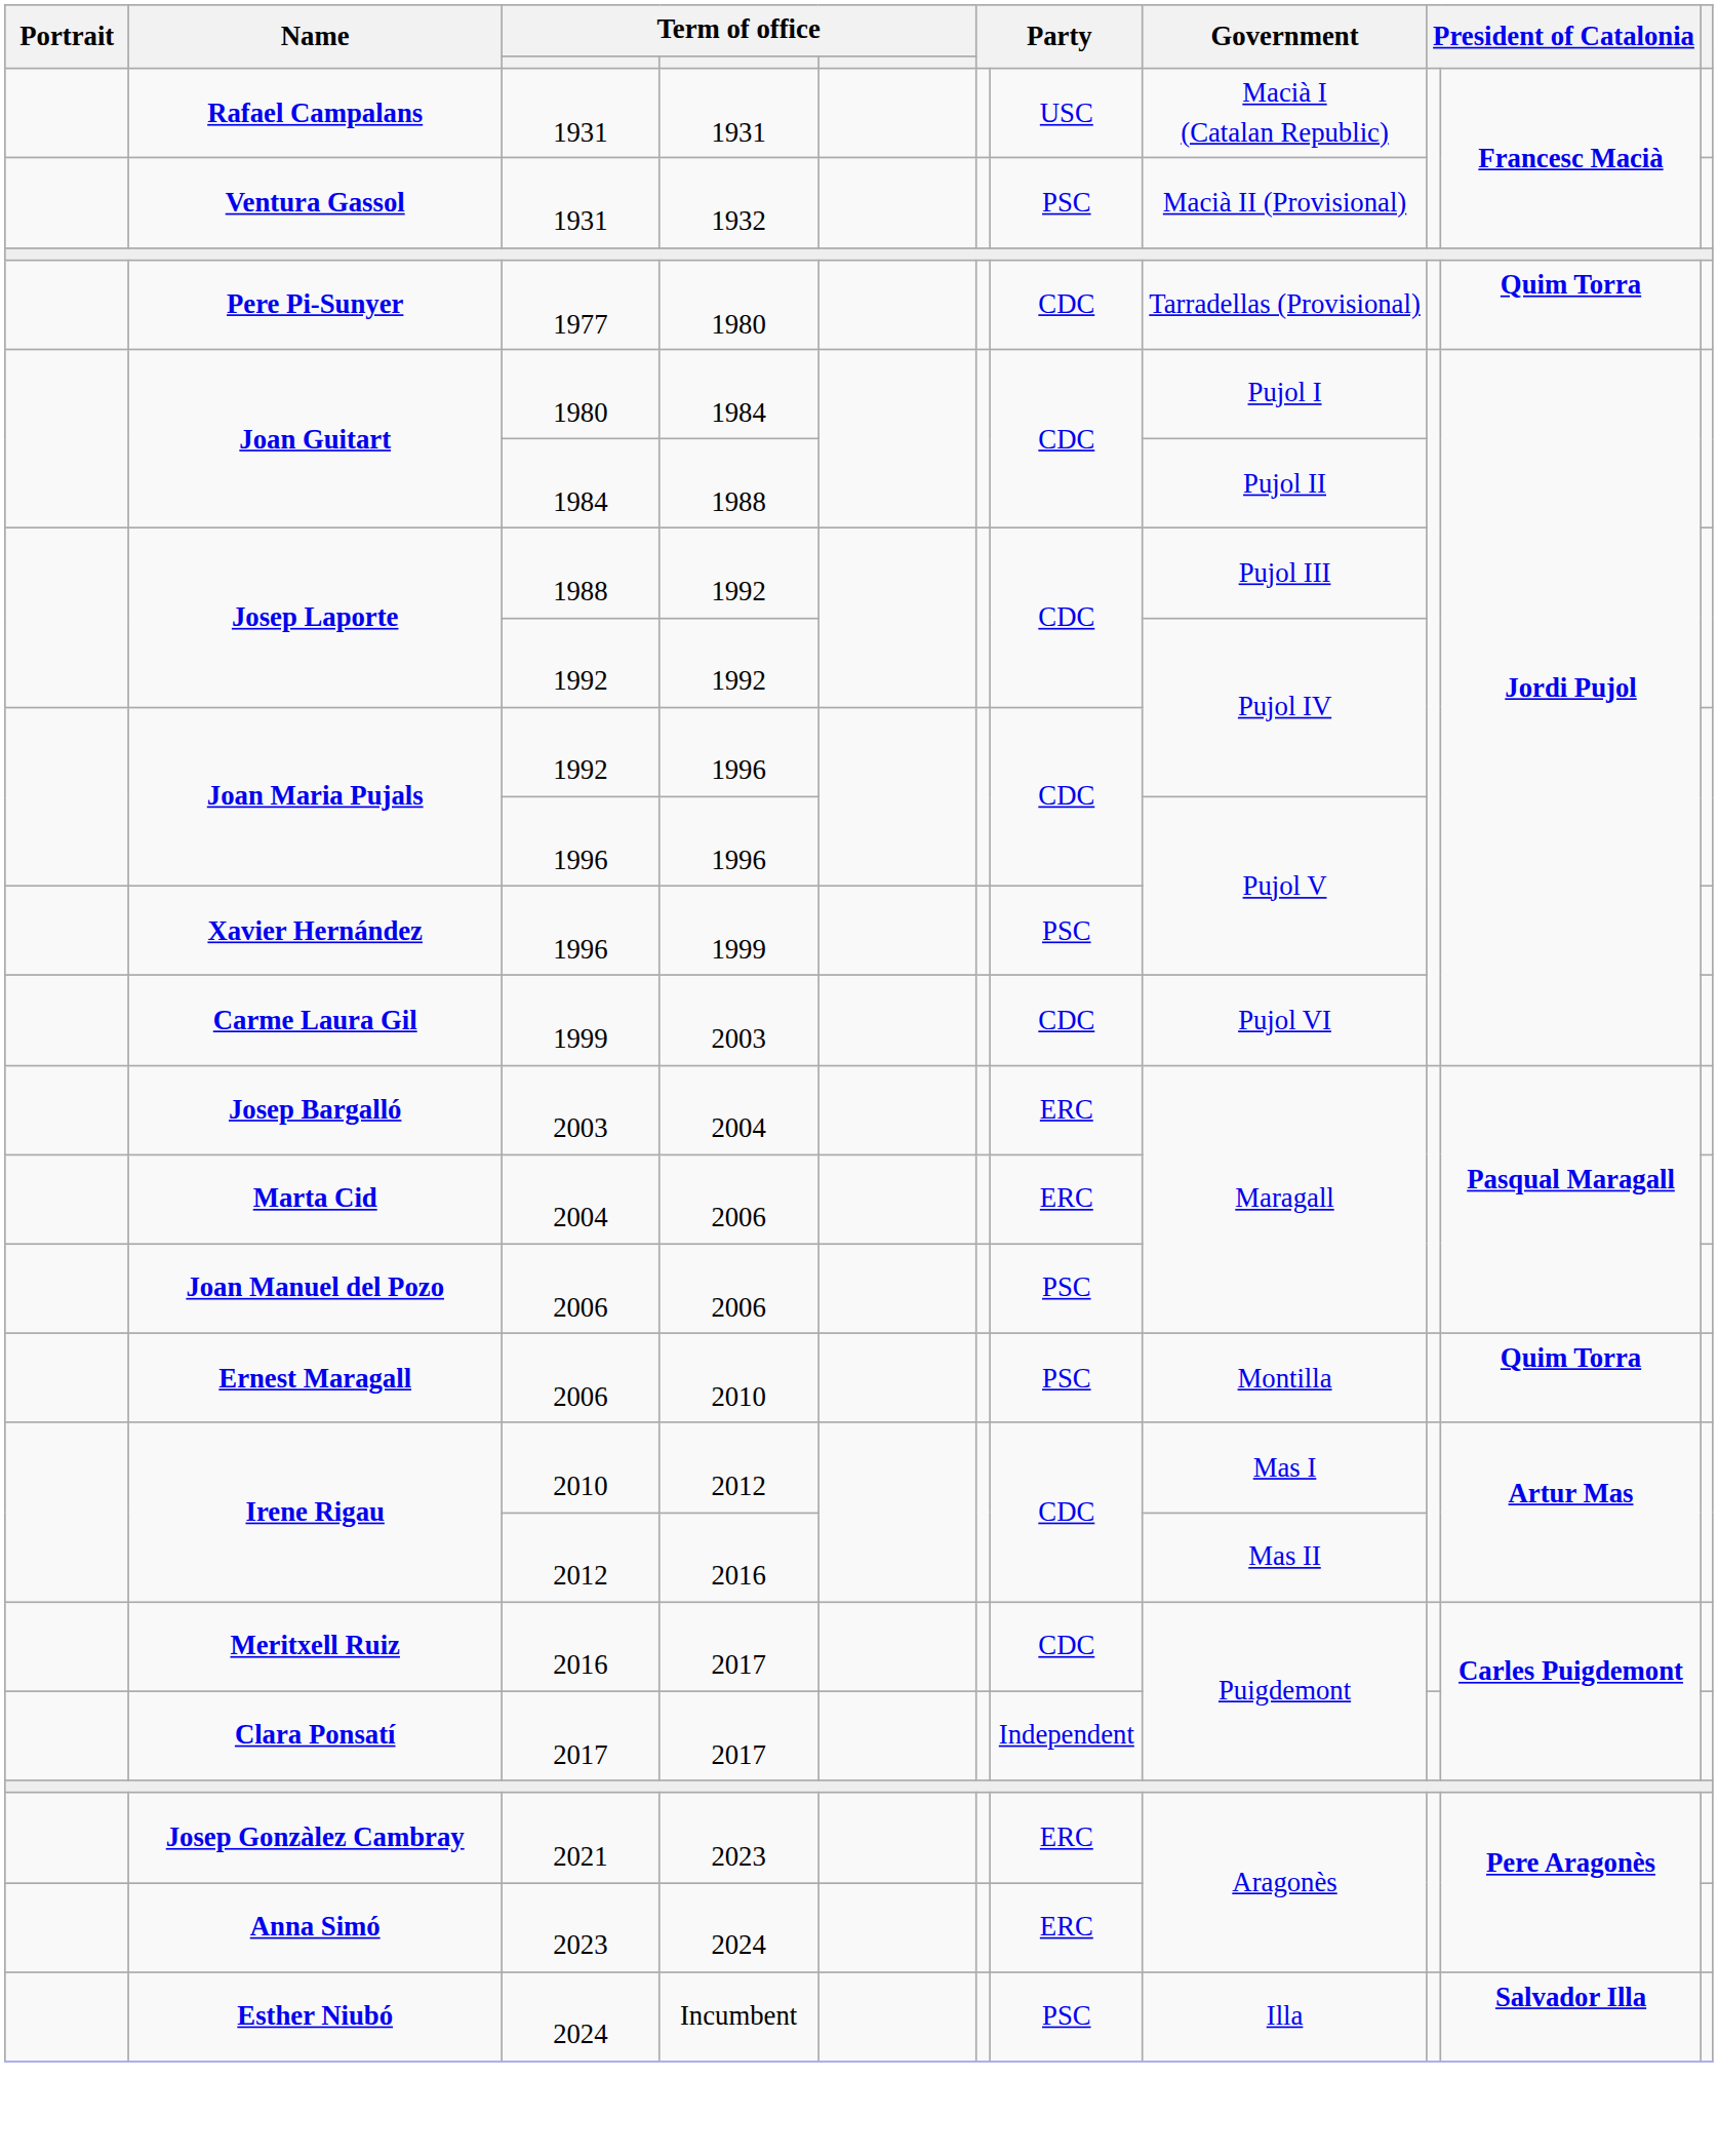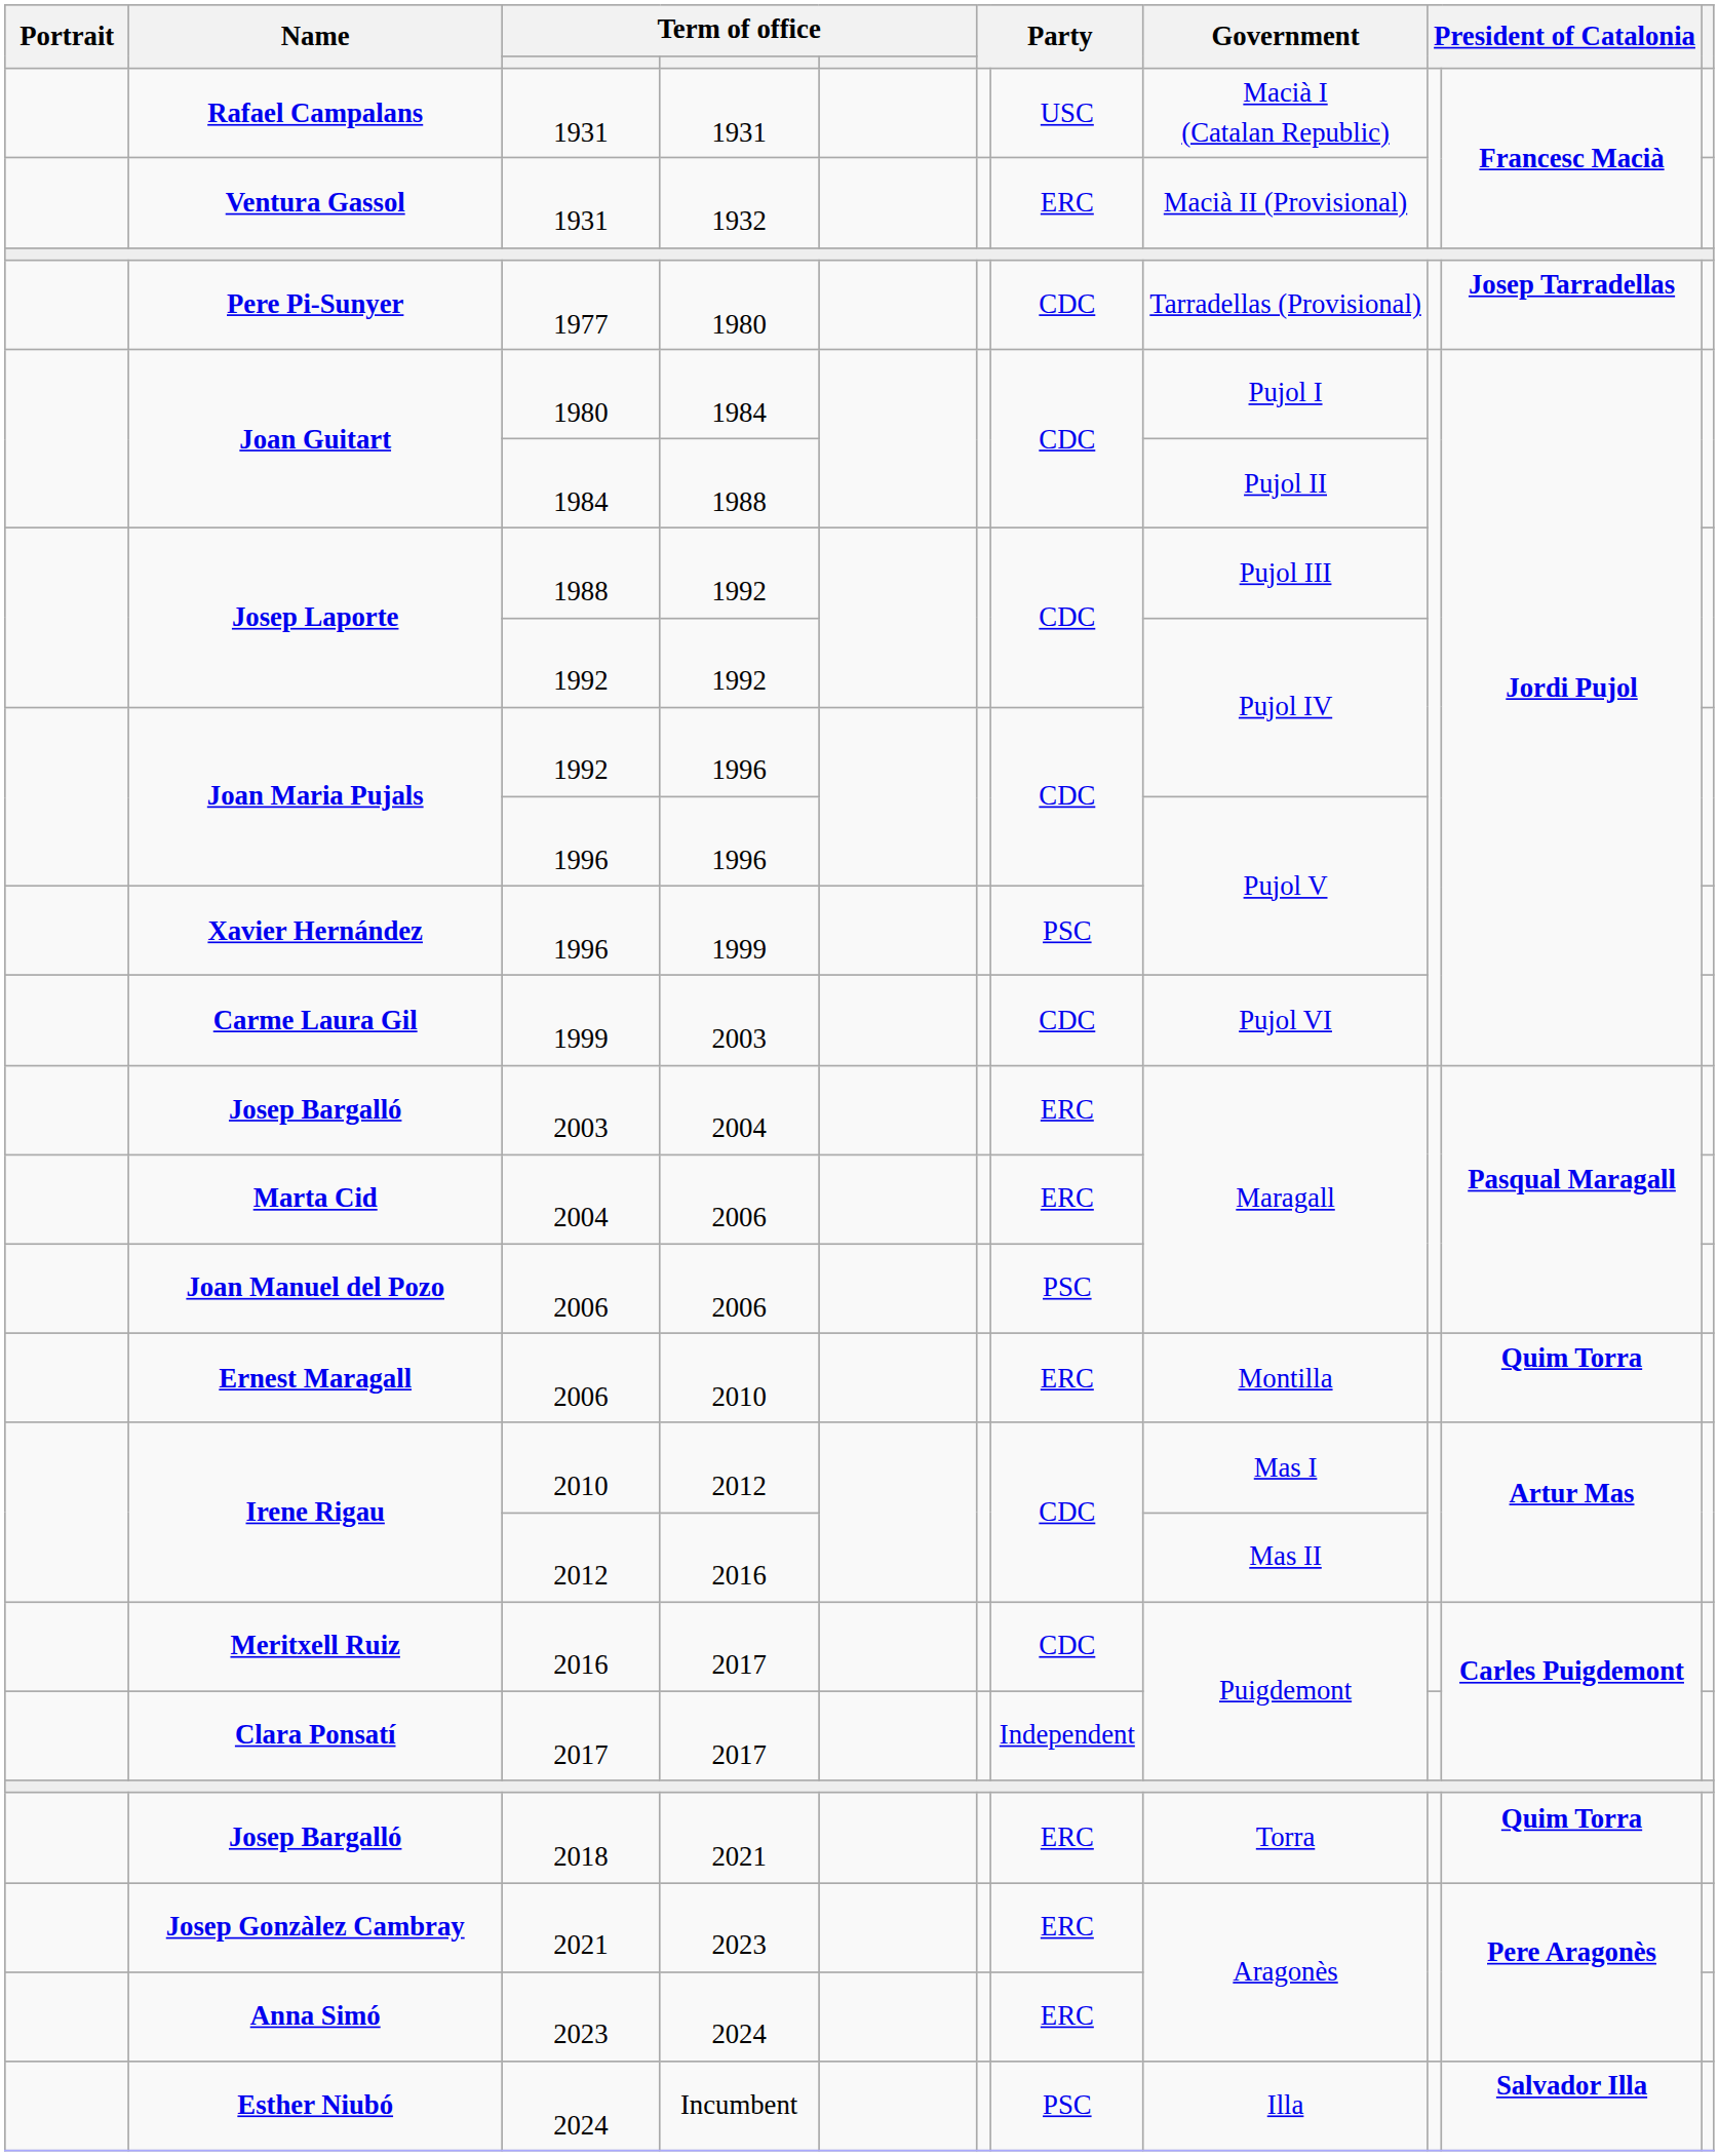1931 / 1932 | column 7: PSC -> ERC
1977 | column 10: Quim Torra -> Josep Tarradellas
2006 / 2010 | column 7: PSC -> ERC
+ row: Josep Bargalló | 2018 | 2021 | ERC | Torra | Quim Torra
